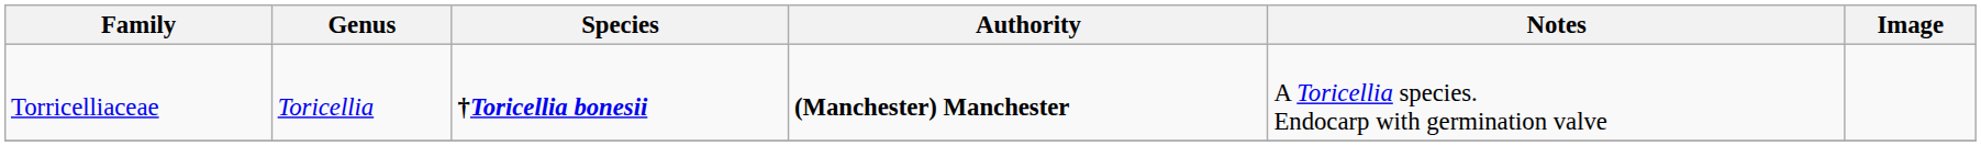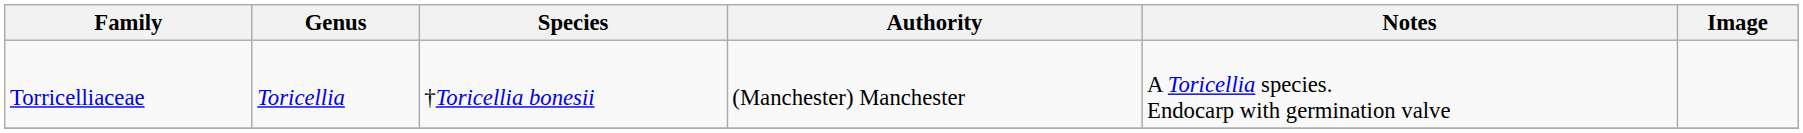Torricelliaceae | Species: bold -> normal
Torricelliaceae | Authority: bold -> normal
